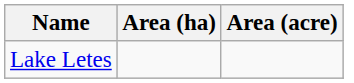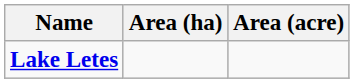Lake Letes | Name: normal -> bold
